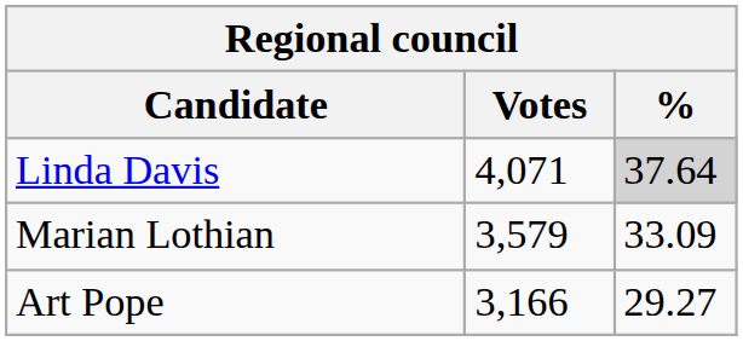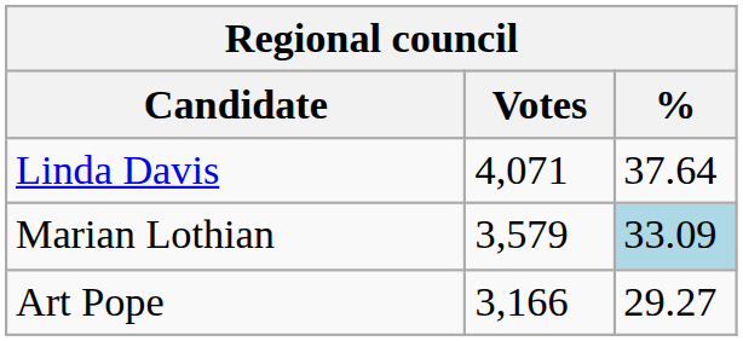Linda Davis | %: lightgrey background -> no background
Marian Lothian | %: no background -> lightblue background
